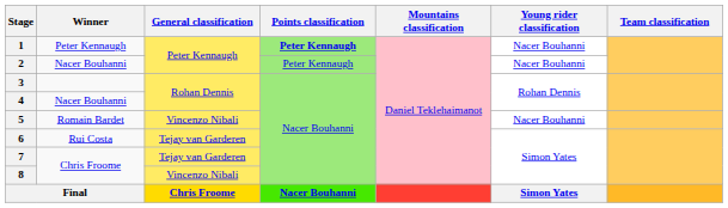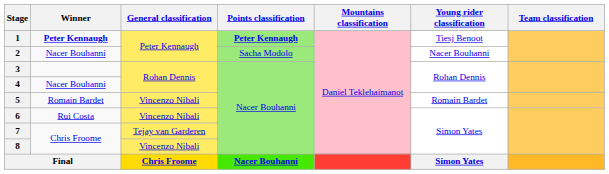1 | Winner: normal -> bold
1 | Young rider classification: Nacer Bouhanni -> Tiesj Benoot
2 | Points classification: Peter Kennaugh -> Sacha Modolo
5 | Young rider classification: Nacer Bouhanni -> Romain Bardet
6 | General classification: Tejay van Garderen -> Vincenzo Nibali
